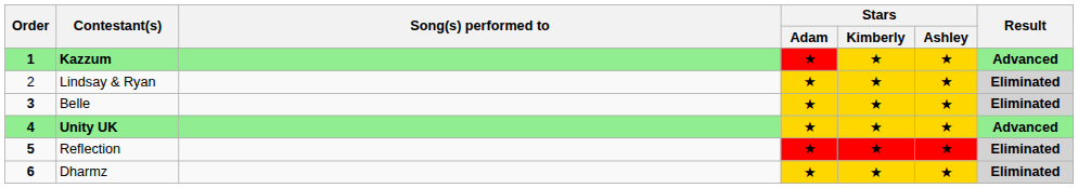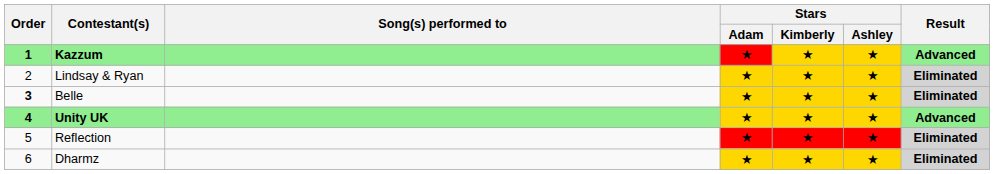Reflection | Order: bold -> normal
Dharmz | Order: bold -> normal
